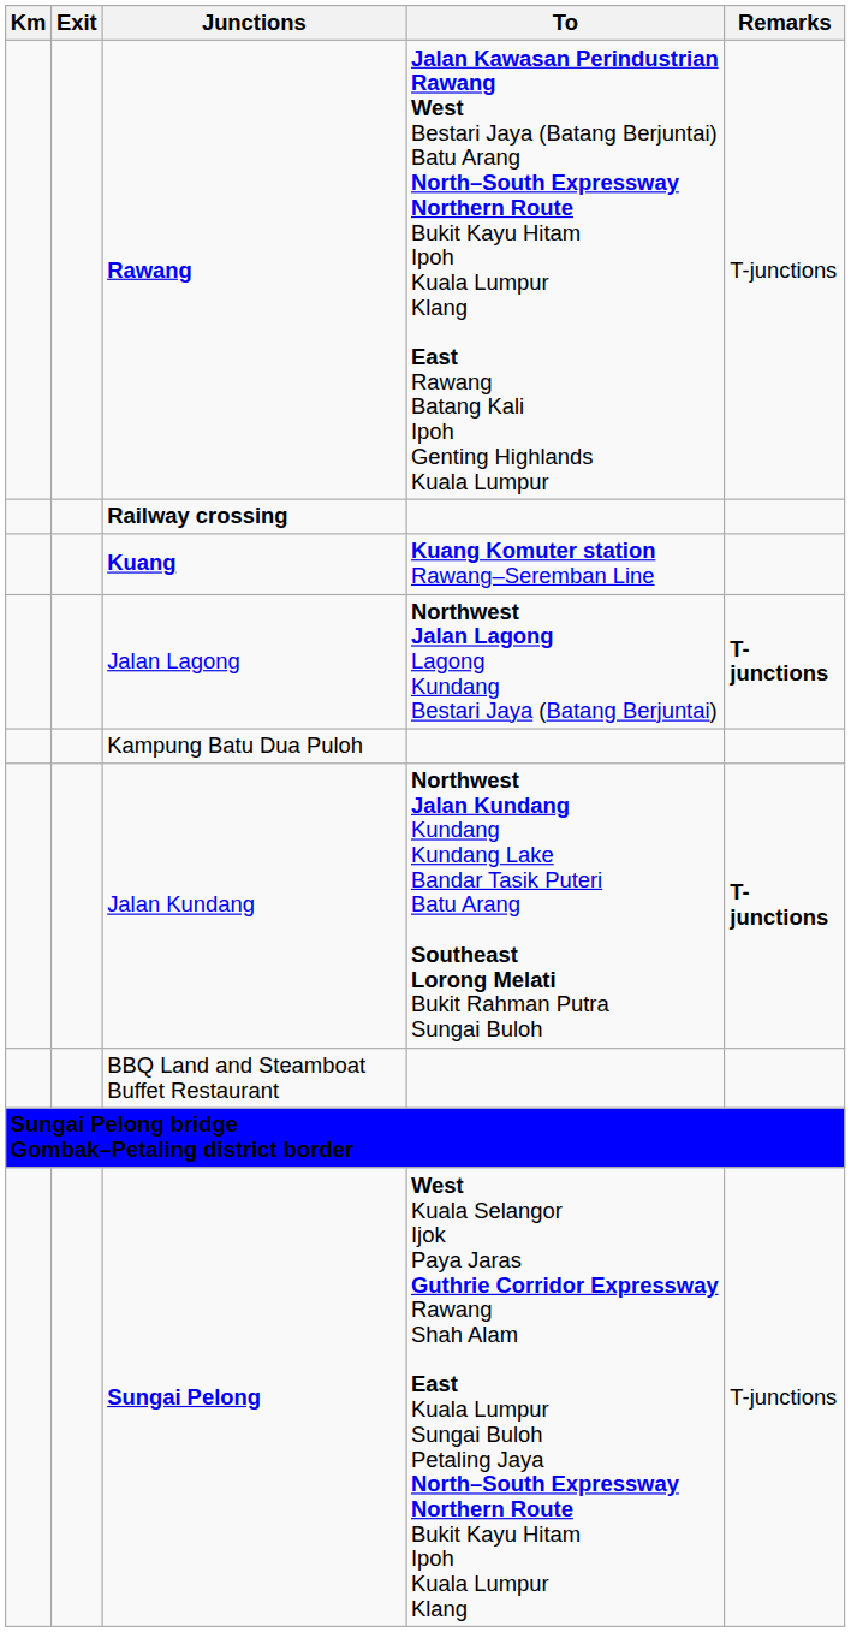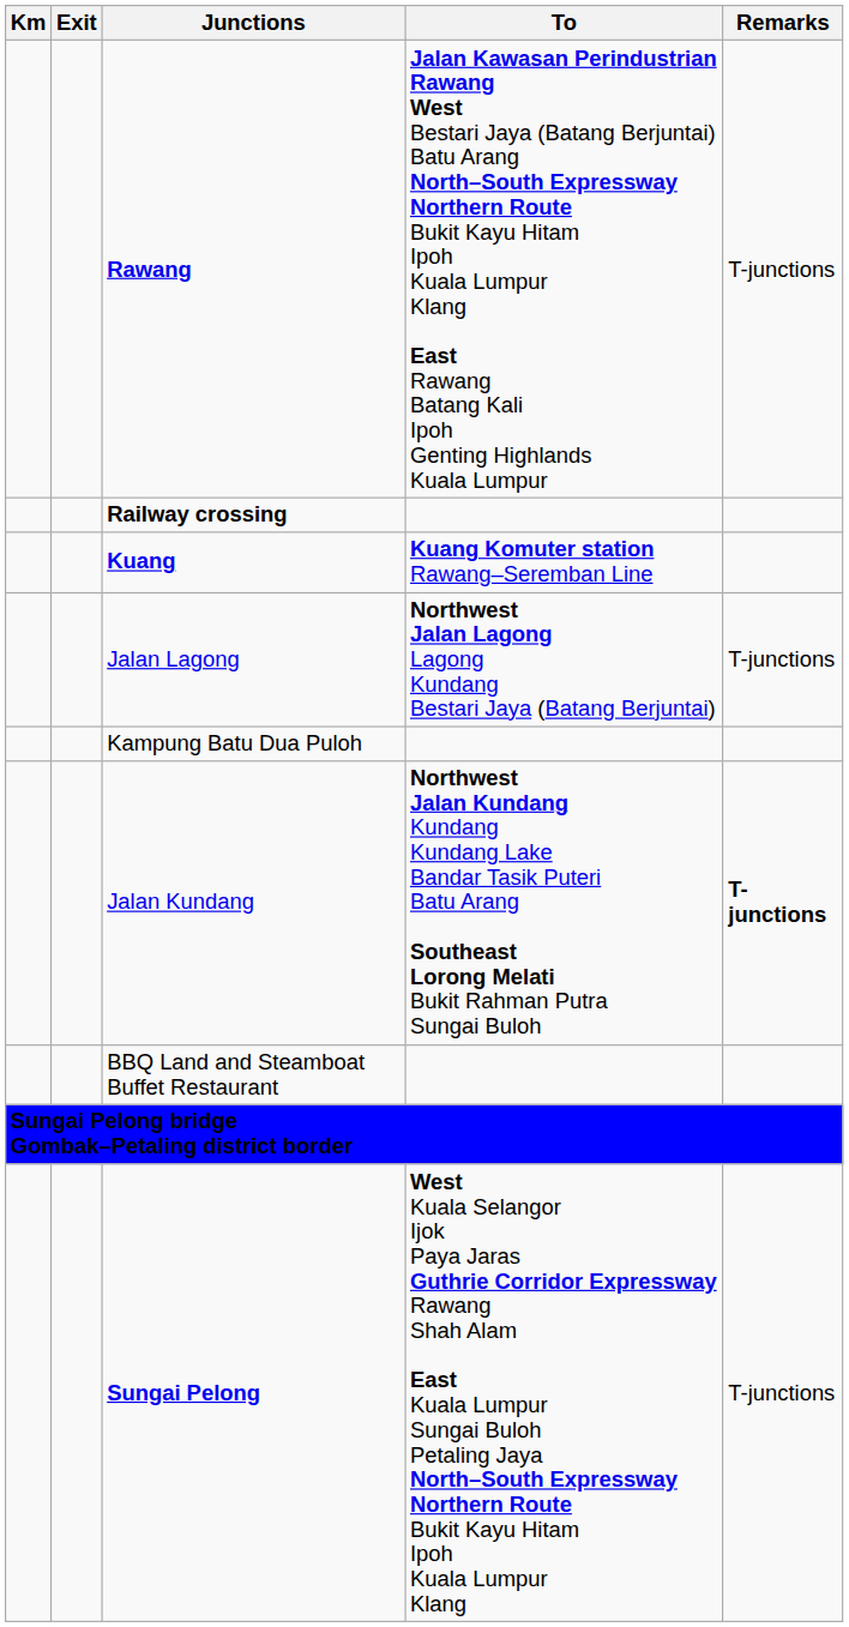Jalan Lagong | Remarks: bold -> normal
